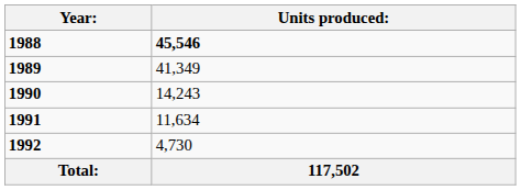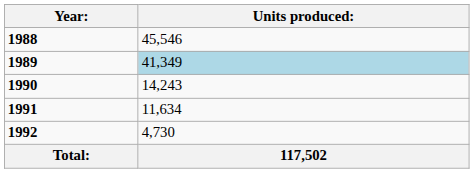1988 | Units produced:: bold -> normal
1989 | Units produced:: no background -> lightblue background
